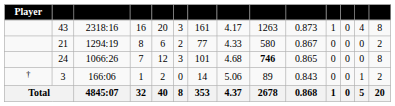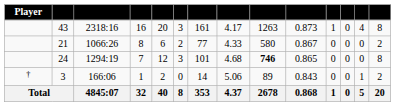21 | column 3: 1294:19 -> 1066:26
24 | column 3: 1066:26 -> 1294:19
